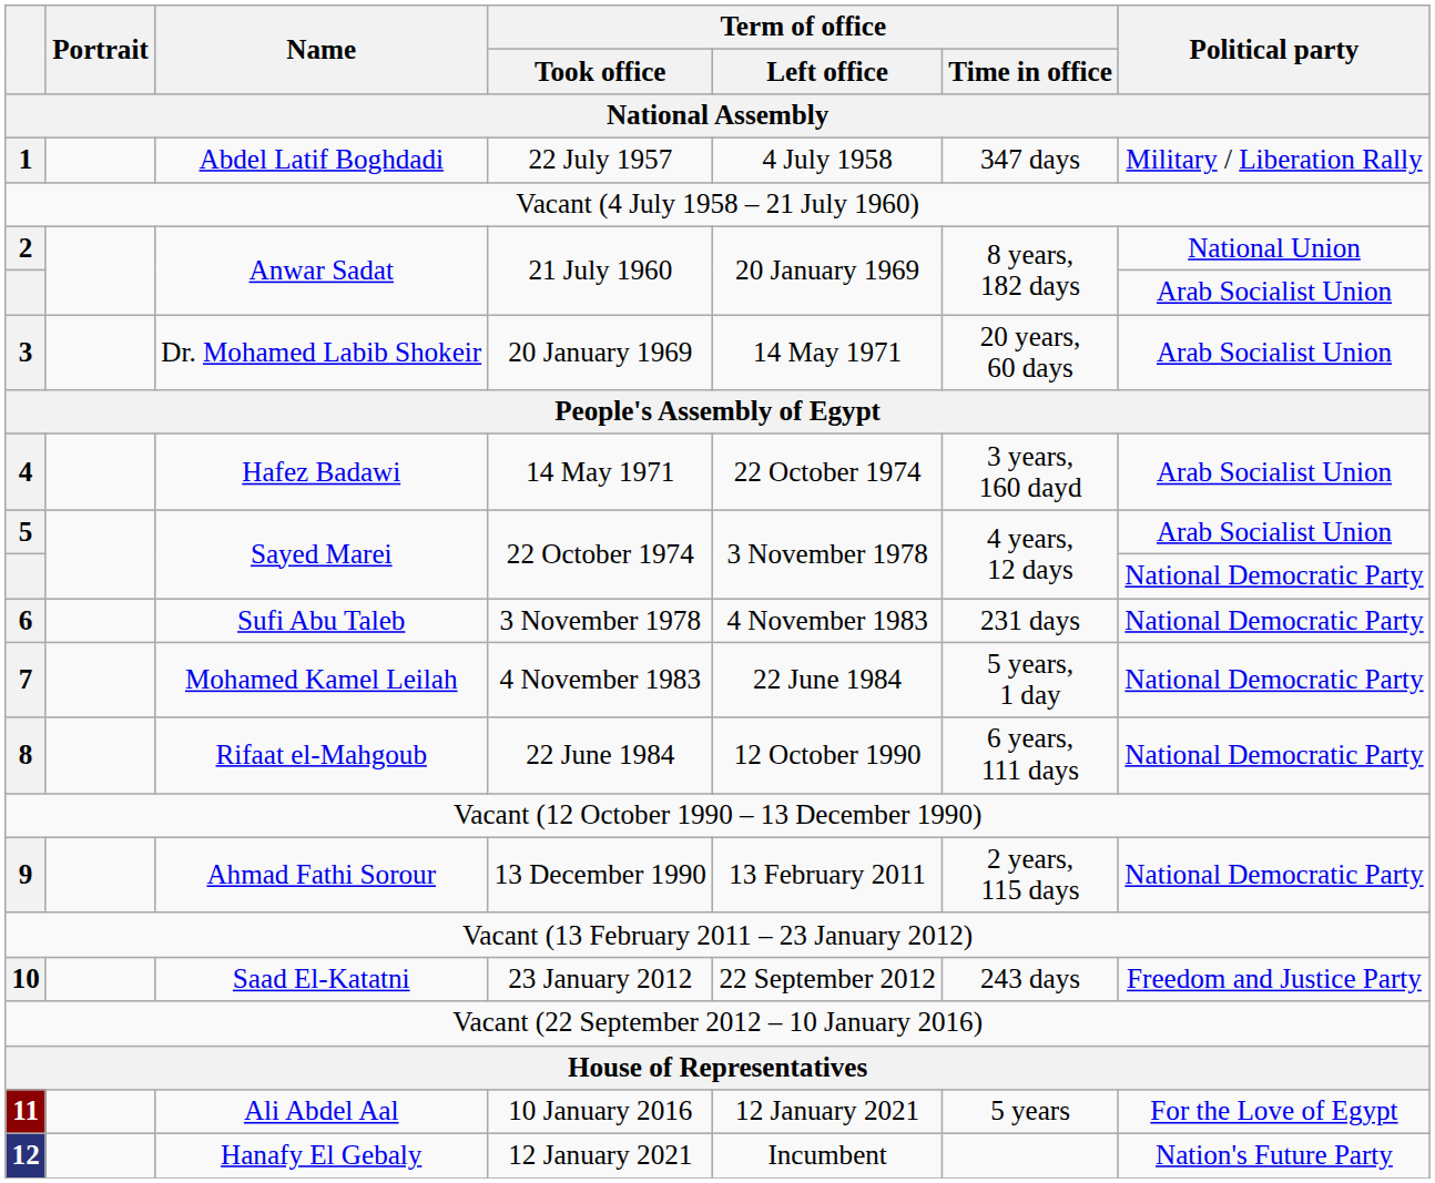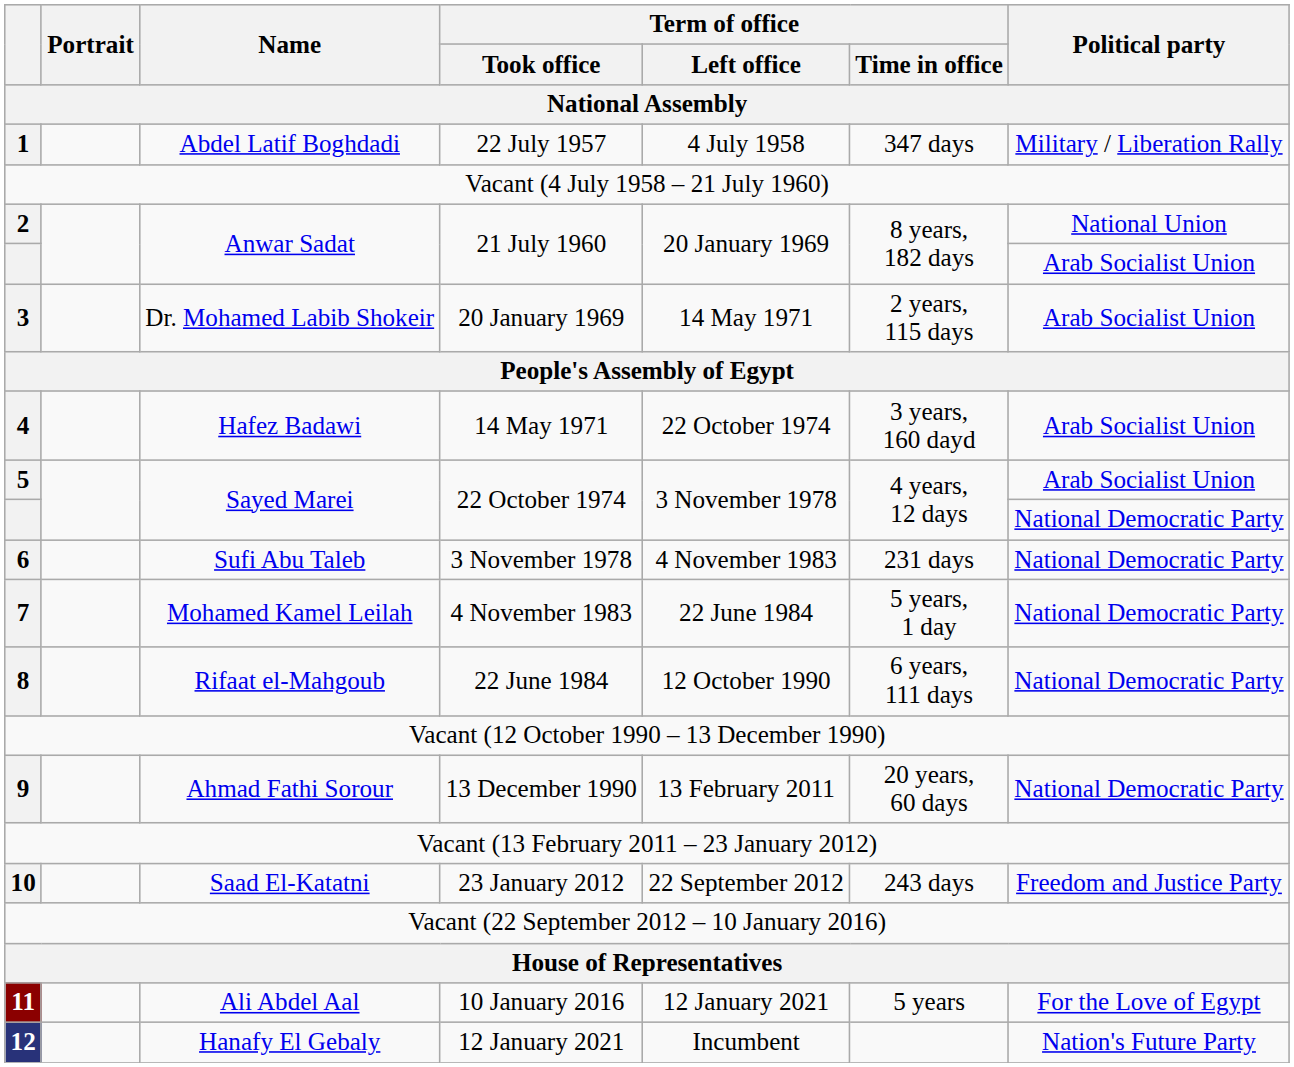3 | Term of office / Time in office: 20 years, 60 days -> 2 years, 115 days
9 | Term of office / Time in office: 2 years, 115 days -> 20 years, 60 days
